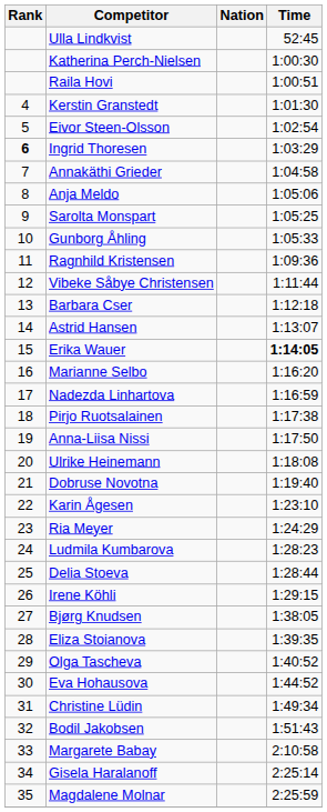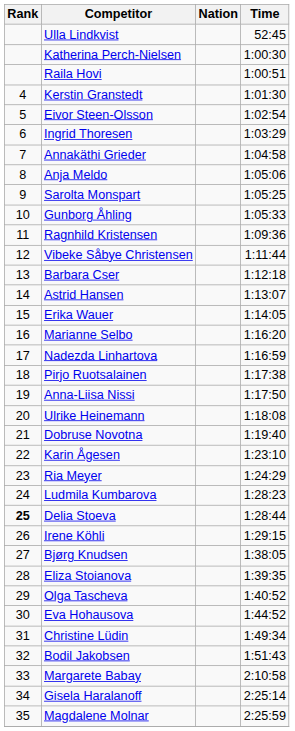Ingrid Thoresen | Rank: bold -> normal
Erika Wauer | Time: bold -> normal
Delia Stoeva | Rank: normal -> bold
